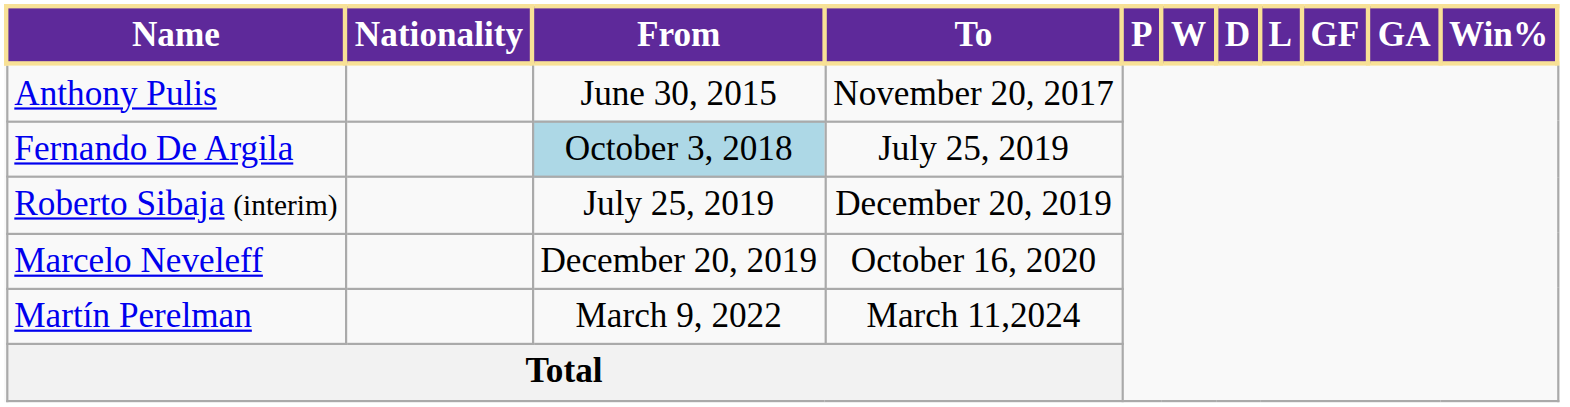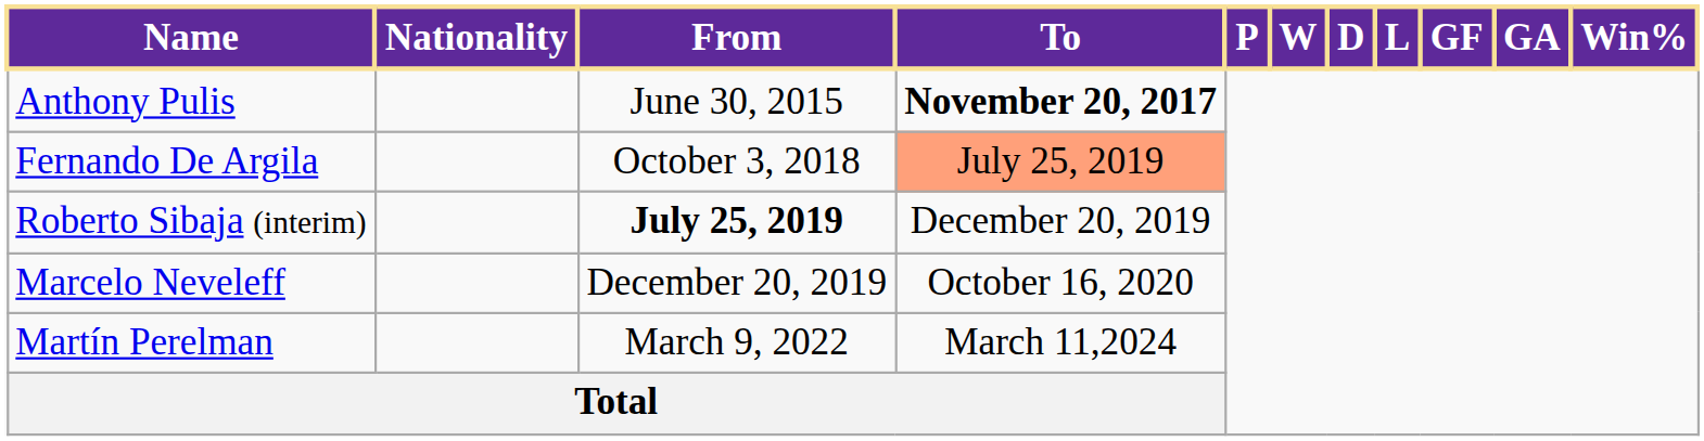Anthony Pulis | To: normal -> bold
Fernando De Argila | From: lightblue background -> no background
Fernando De Argila | To: no background -> lightsalmon background
Roberto Sibaja (interim) | From: normal -> bold
